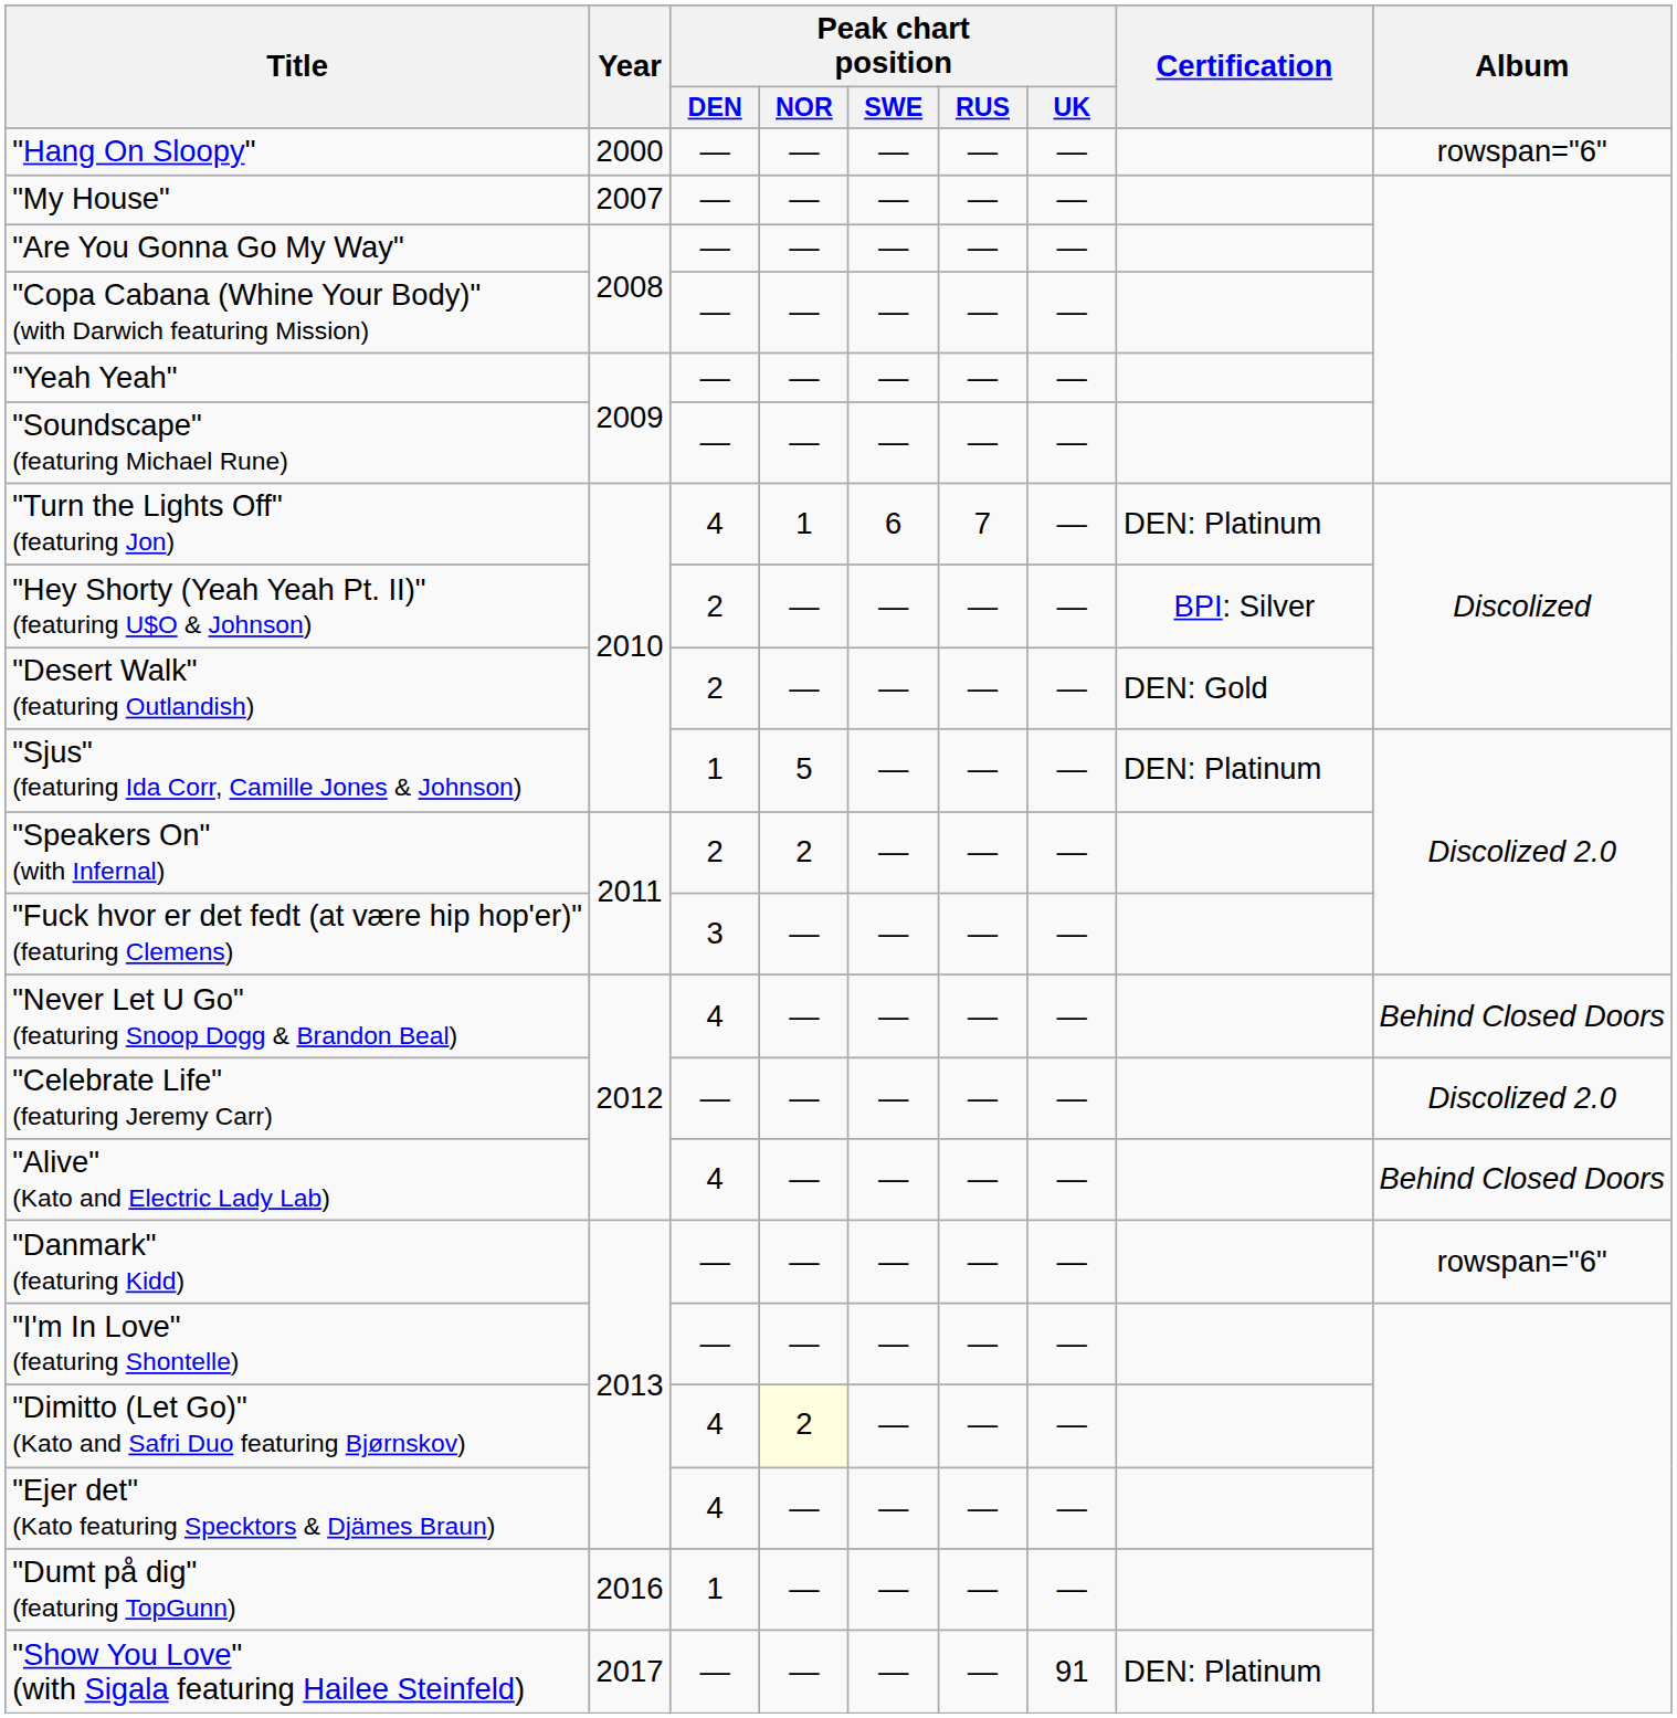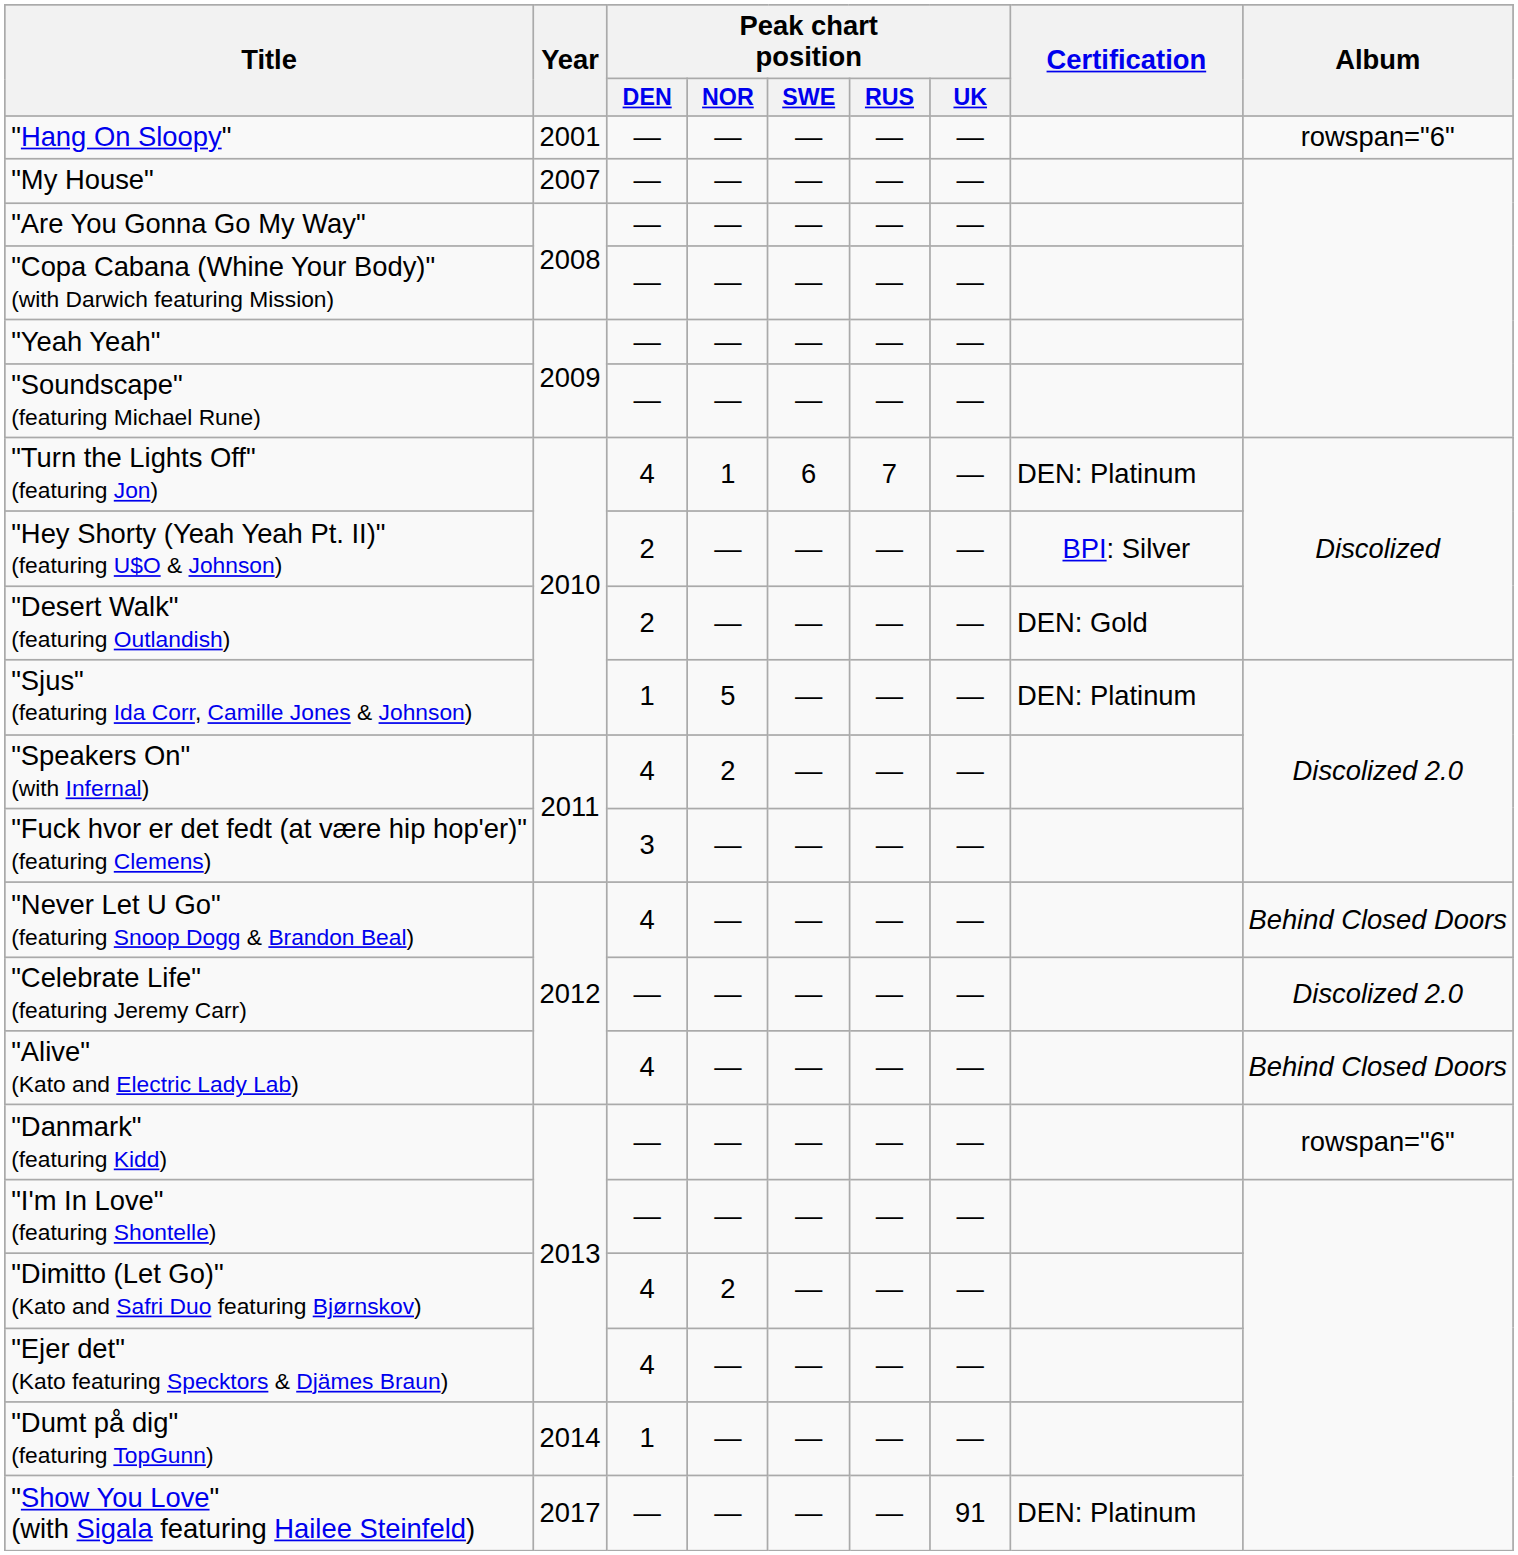"Hang On Sloopy" | Year: 2000 -> 2001
"Speakers On" (with Infernal) | Peak chart position / DEN: 2 -> 4
"Dimitto (Let Go)" (Kato and Safri Duo featuring Bjørnskov) | Peak chart position / NOR: lightyellow background -> no background
"Dumt på dig" (featuring TopGunn) | Year: 2016 -> 2014
